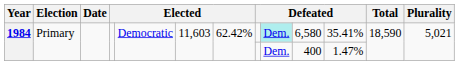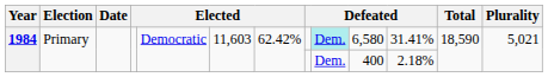row 2 | column 11: 35.41% -> 31.41%
row 3 | column 11: 1.47% -> 2.18%
